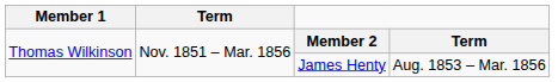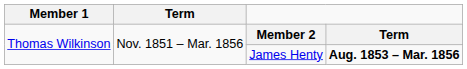James Henty | column 4: normal -> bold
